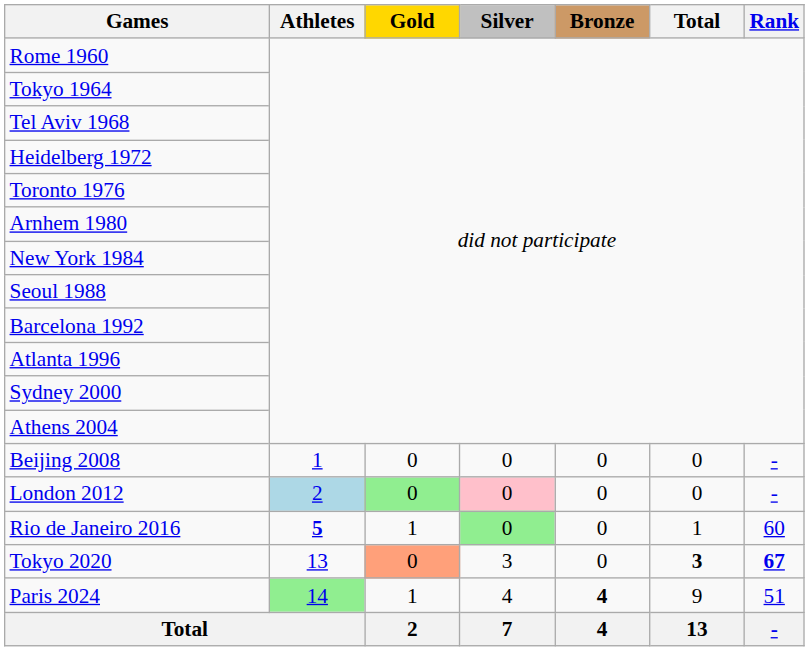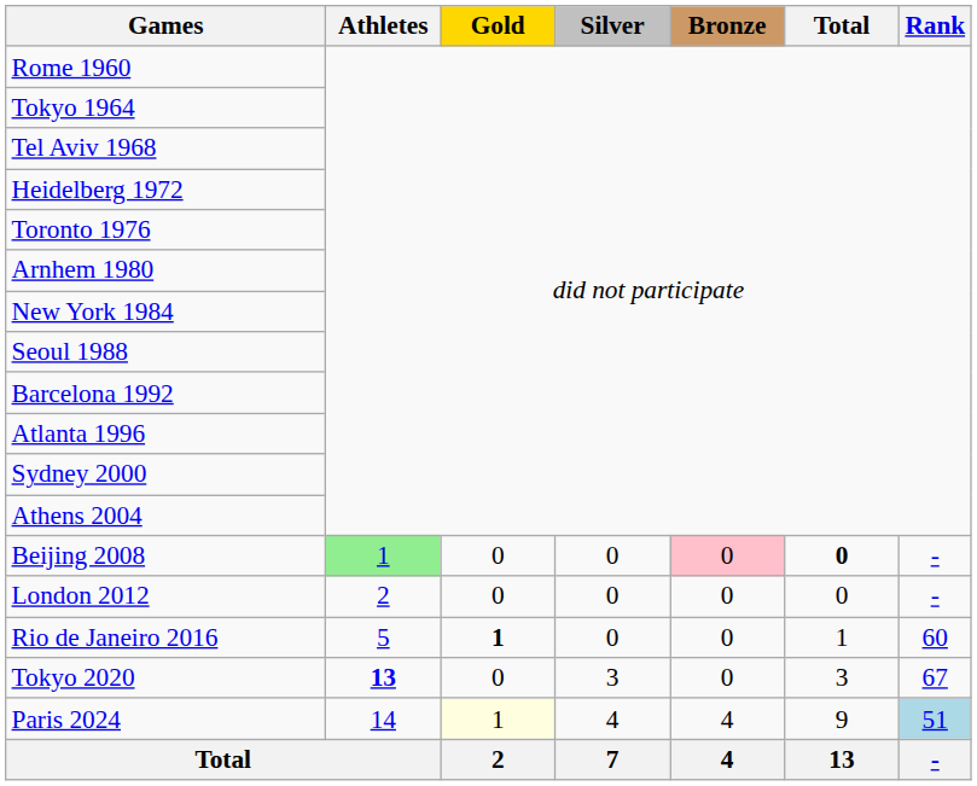Beijing 2008 | Athletes: no background -> lightgreen background
Beijing 2008 | Bronze: no background -> pink background
Beijing 2008 | Total: normal -> bold
London 2012 | Athletes: lightblue background -> no background
London 2012 | Gold: lightgreen background -> no background
London 2012 | Silver: pink background -> no background
Rio de Janeiro 2016 | Athletes: bold -> normal
Rio de Janeiro 2016 | Gold: normal -> bold
Rio de Janeiro 2016 | Silver: lightgreen background -> no background
Tokyo 2020 | Athletes: normal -> bold
Tokyo 2020 | Gold: lightsalmon background -> no background
Tokyo 2020 | Total: bold -> normal
Tokyo 2020 | Rank: bold -> normal
Paris 2024 | Athletes: lightgreen background -> no background
Paris 2024 | Gold: no background -> lightyellow background
Paris 2024 | Bronze: bold -> normal
Paris 2024 | Rank: no background -> lightblue background
